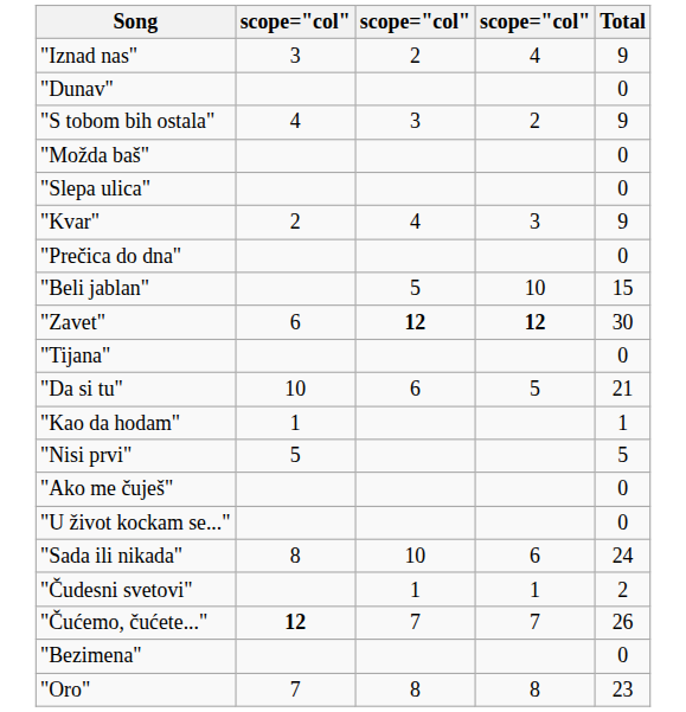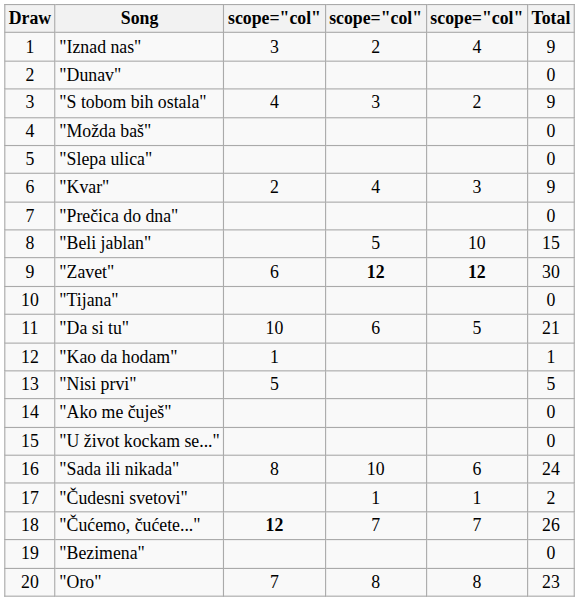+ column: Draw | 1 | 2 | 3 | 4 | 5 | 6 | 7 | 8 | 9 | 10 | 11 | 12 | 13 | 14 | 15 | 16 | 17 | 18 | 19 | 20
